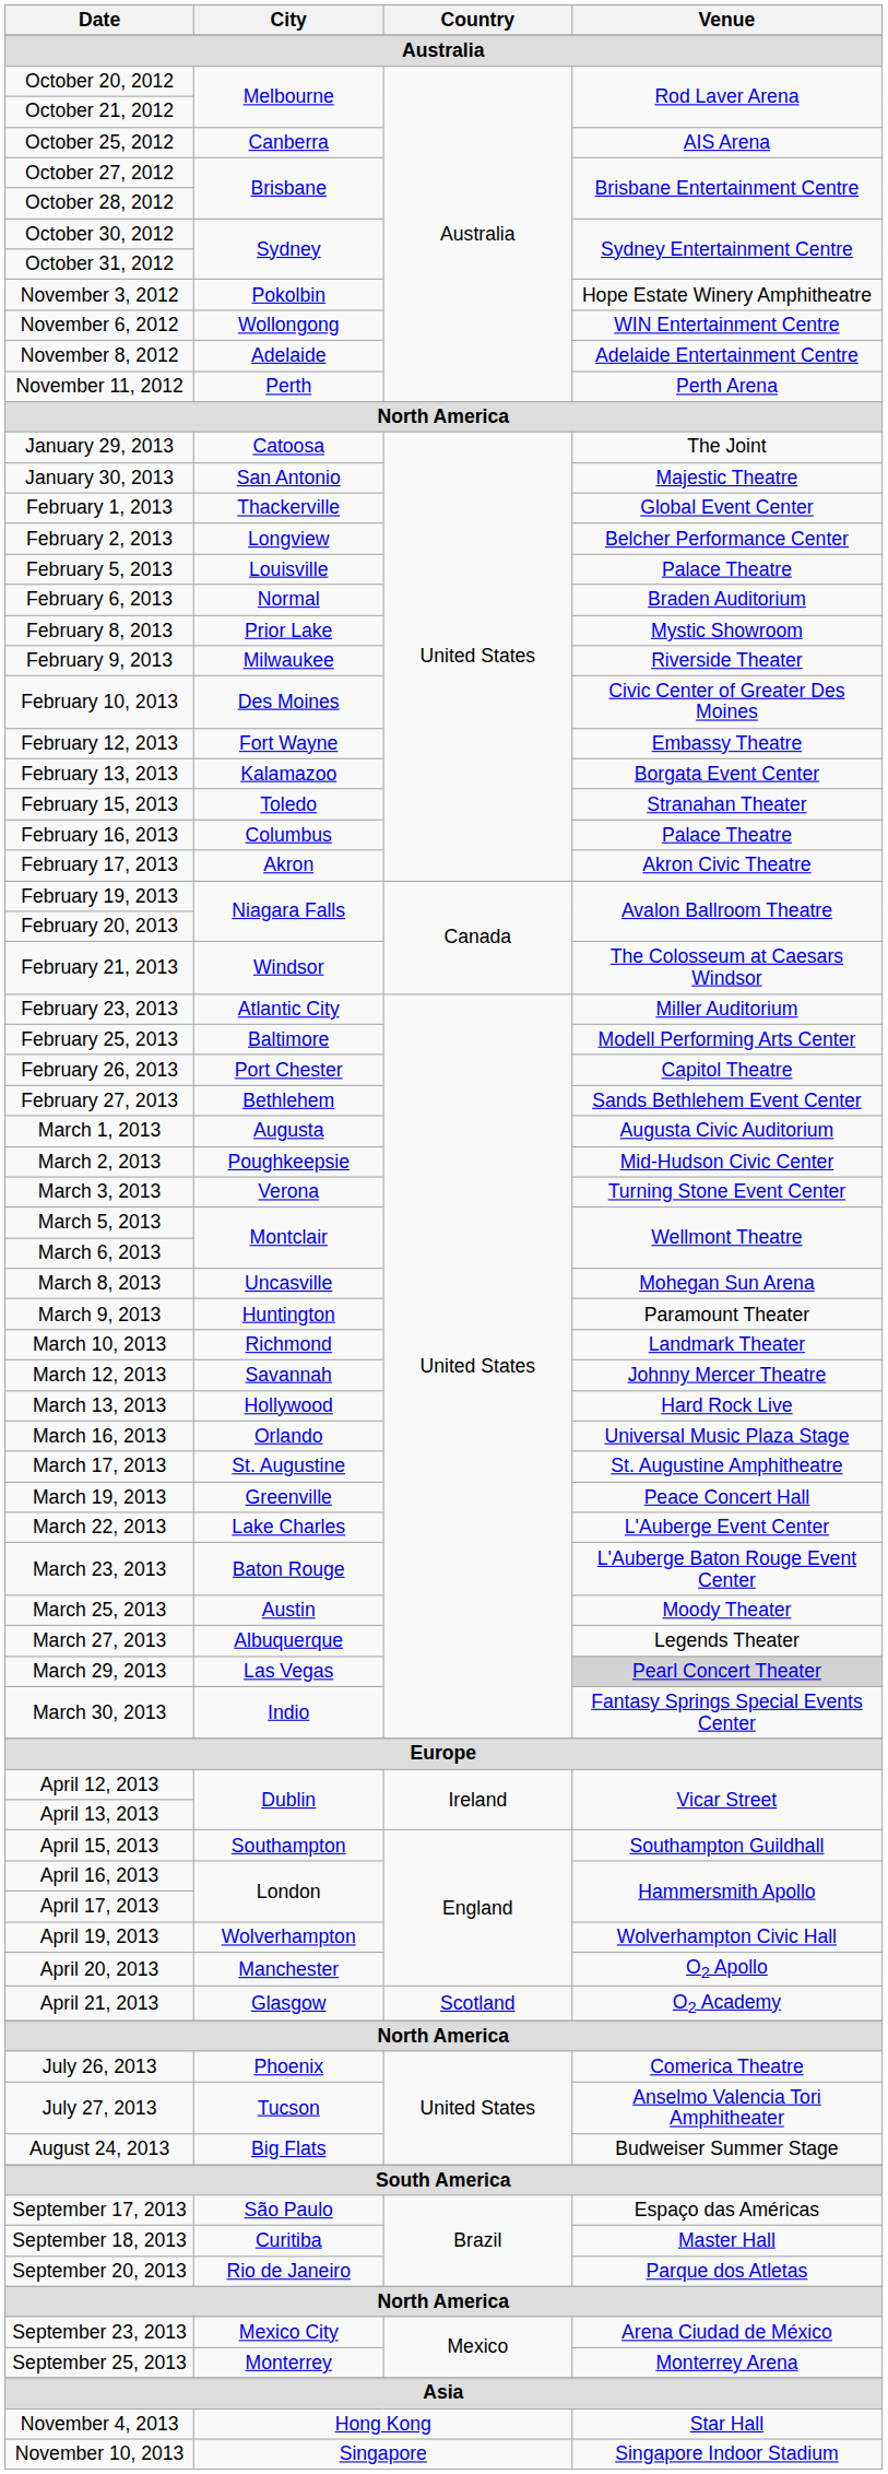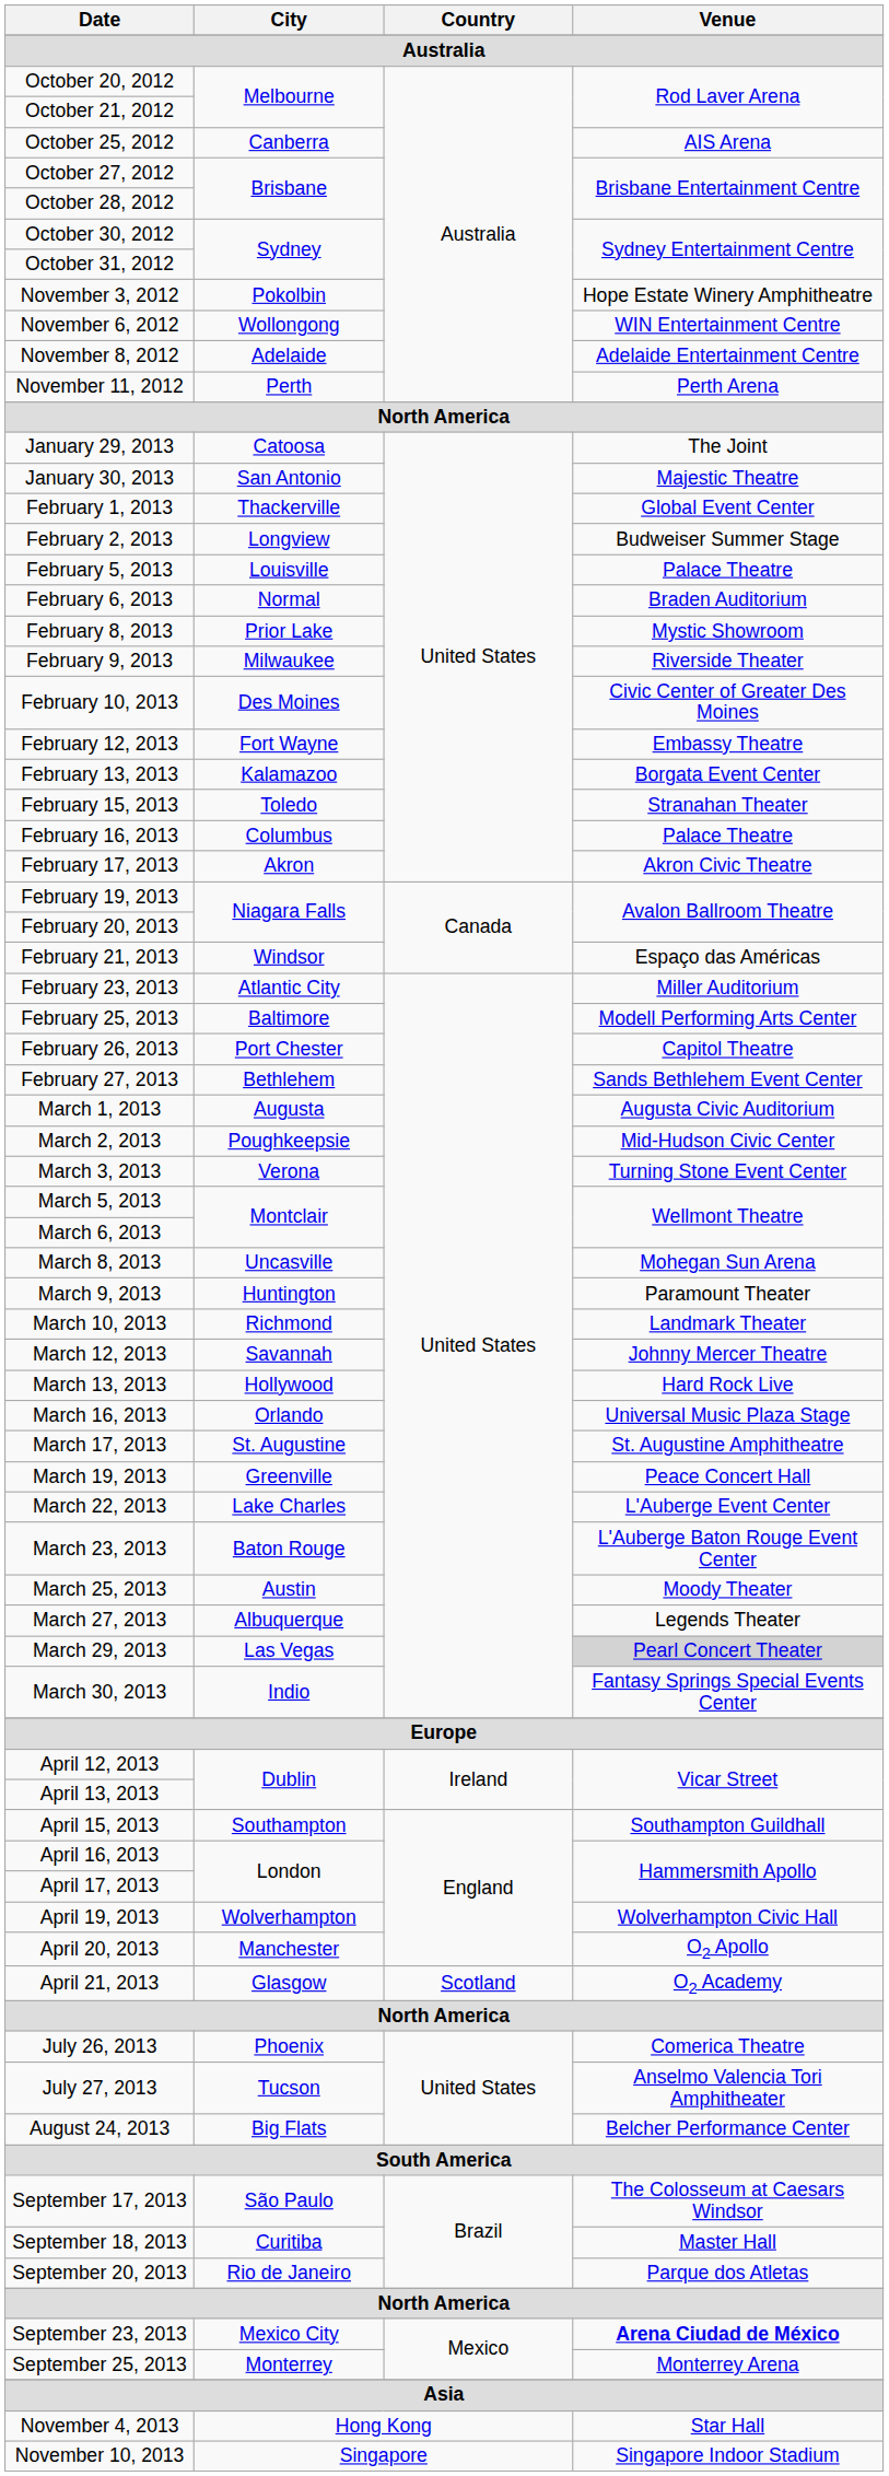February 2, 2013 | Venue: Belcher Performance Center -> Budweiser Summer Stage
February 21, 2013 | Venue: The Colosseum at Caesars Windsor -> Espaço das Américas
August 24, 2013 | Venue: Budweiser Summer Stage -> Belcher Performance Center
September 17, 2013 | Venue: Espaço das Américas -> The Colosseum at Caesars Windsor
September 23, 2013 | Venue: normal -> bold
